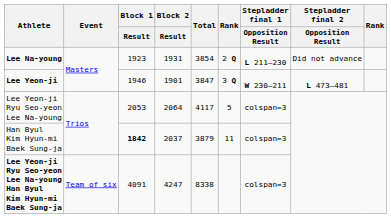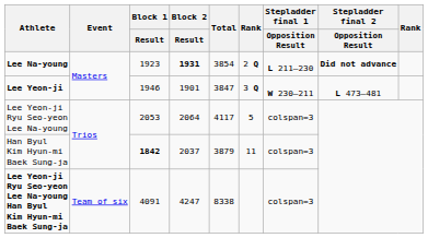Lee Na-young | Block 2 / Result: normal -> bold
Lee Na-young | Stepladder final 2 / Opposition Result: normal -> bold
